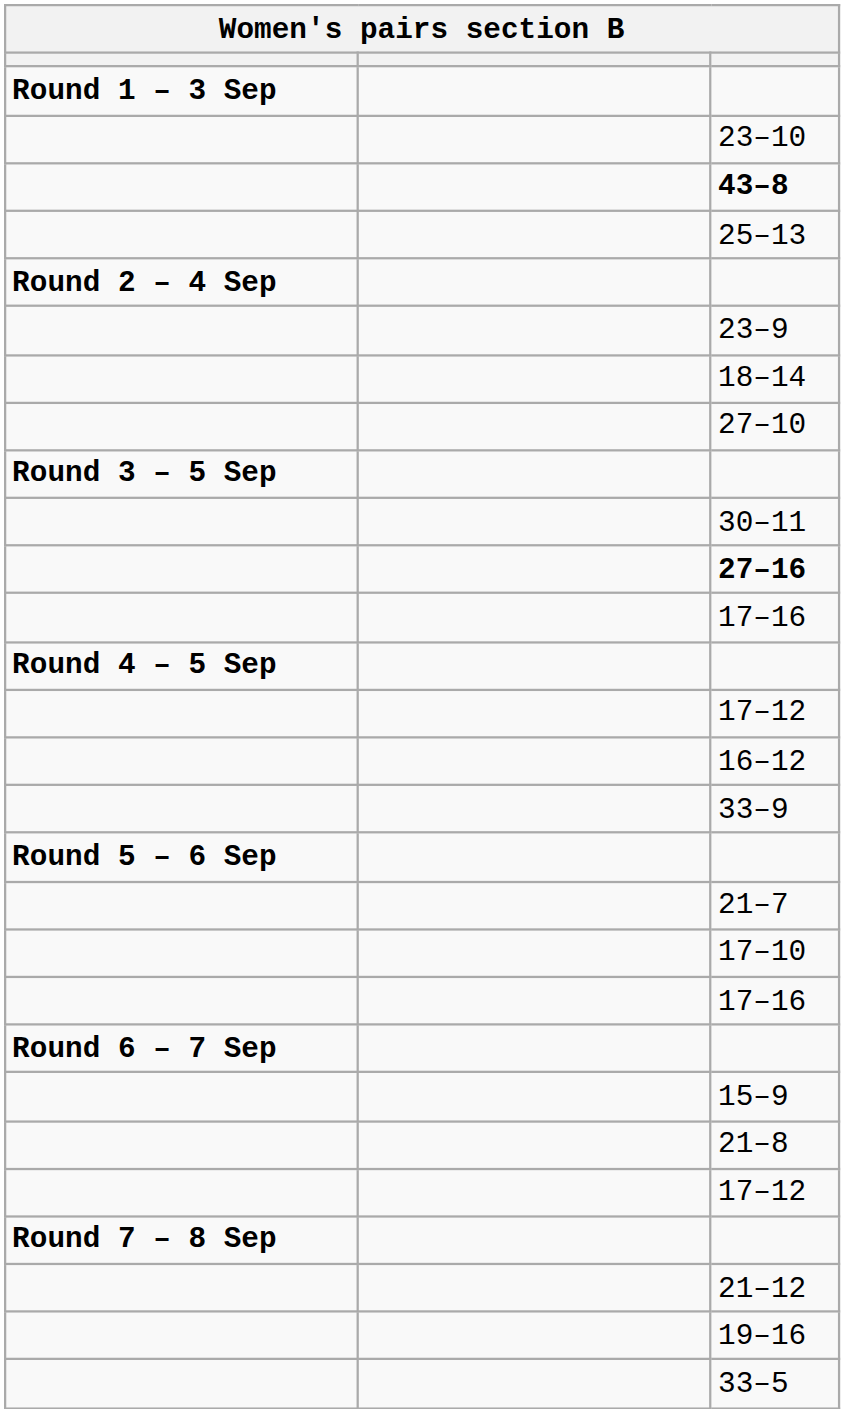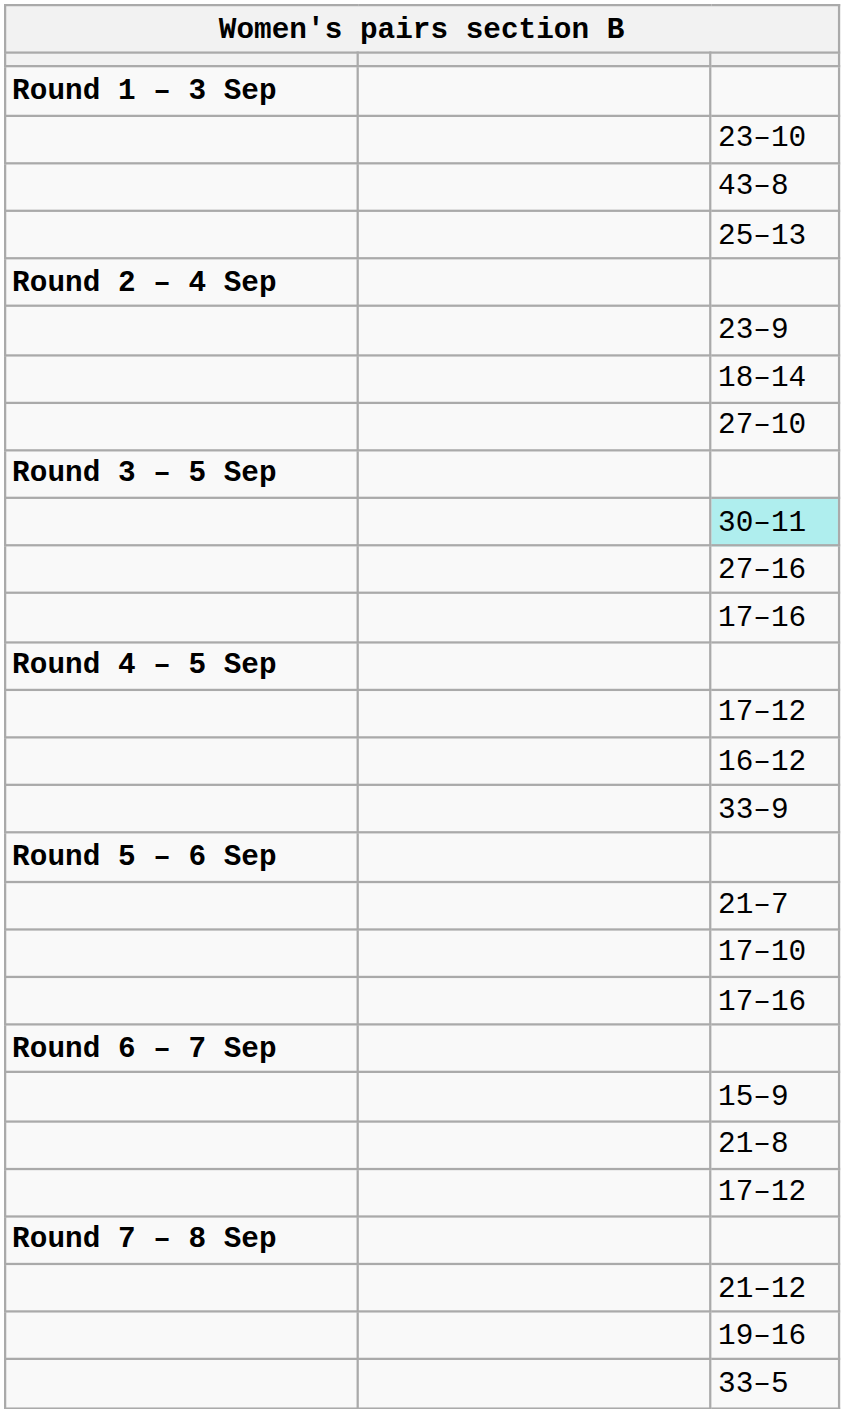43–8 | column 3: bold -> normal
30–11 | column 3: no background -> paleturquoise background
27–16 | column 3: bold -> normal
